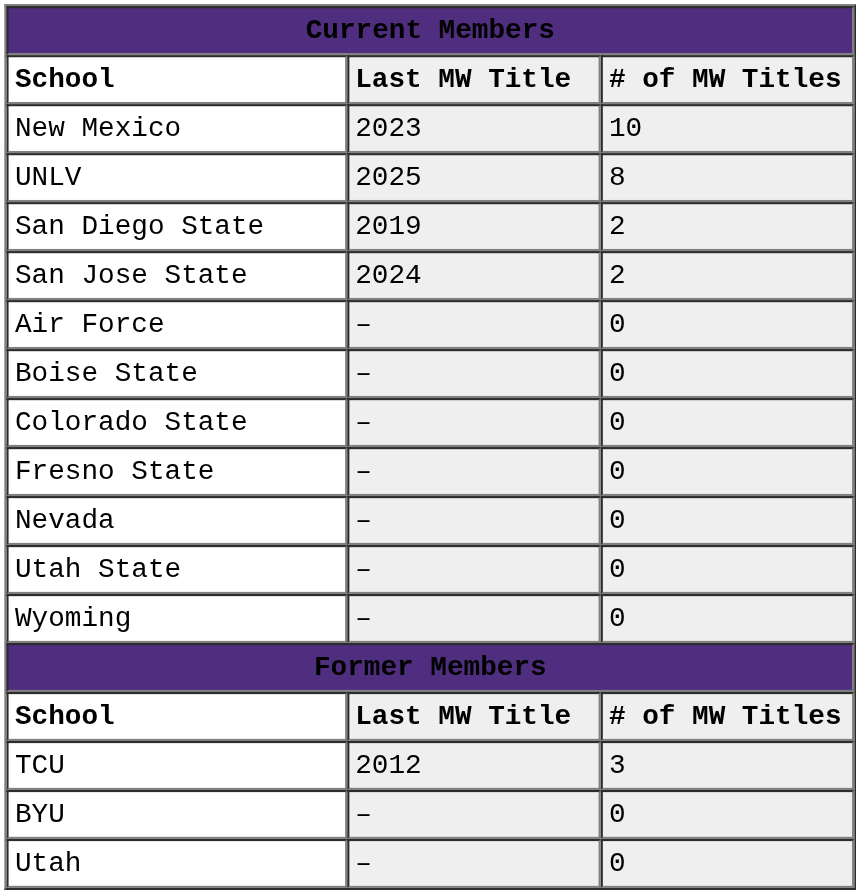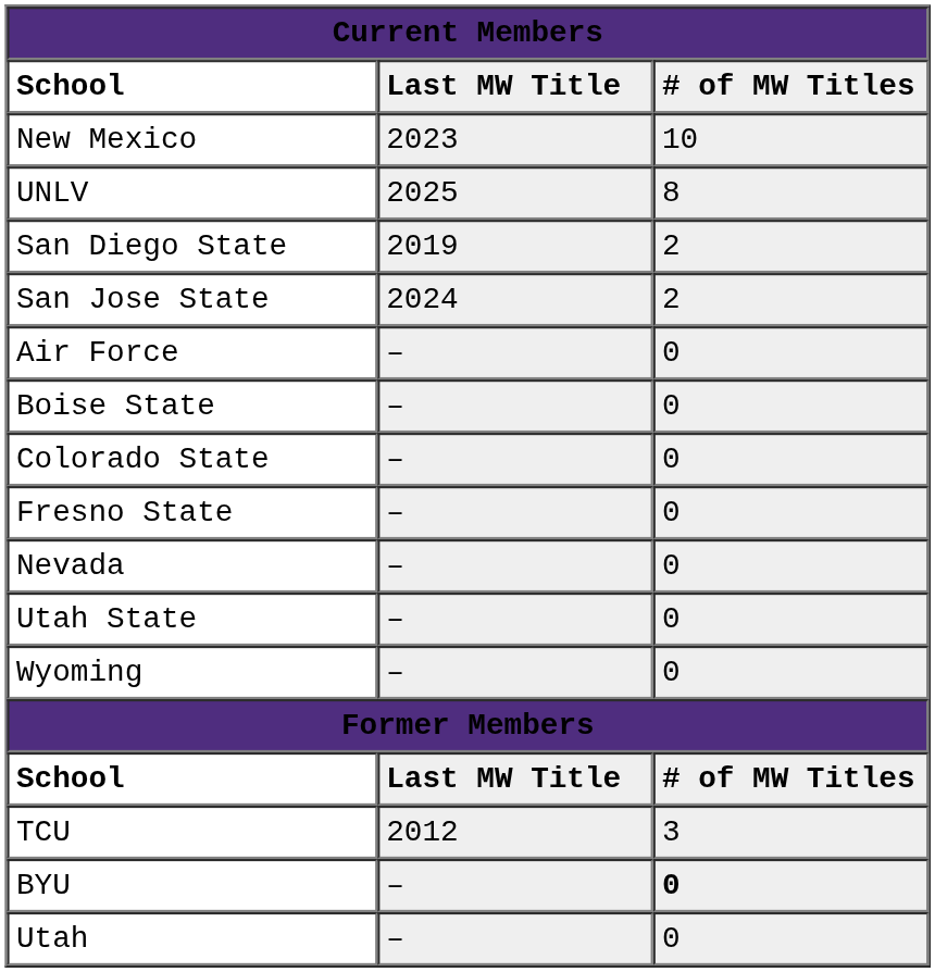BYU | column 3: normal -> bold
